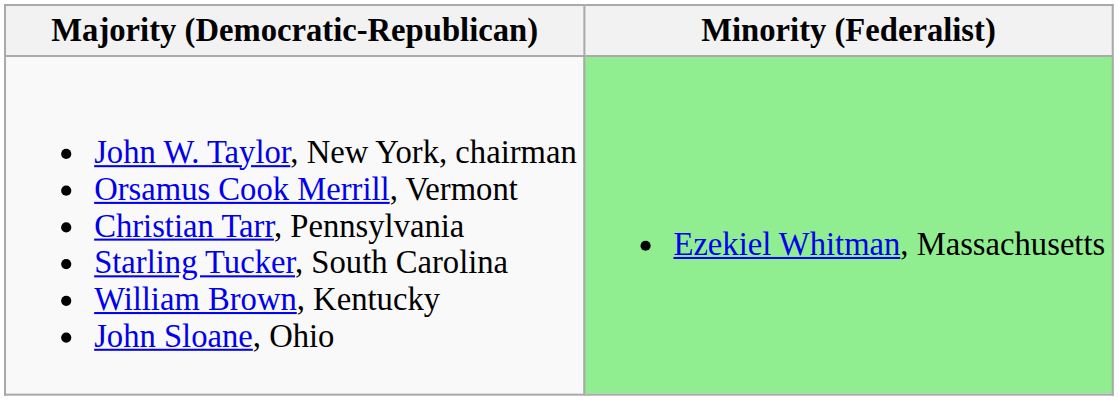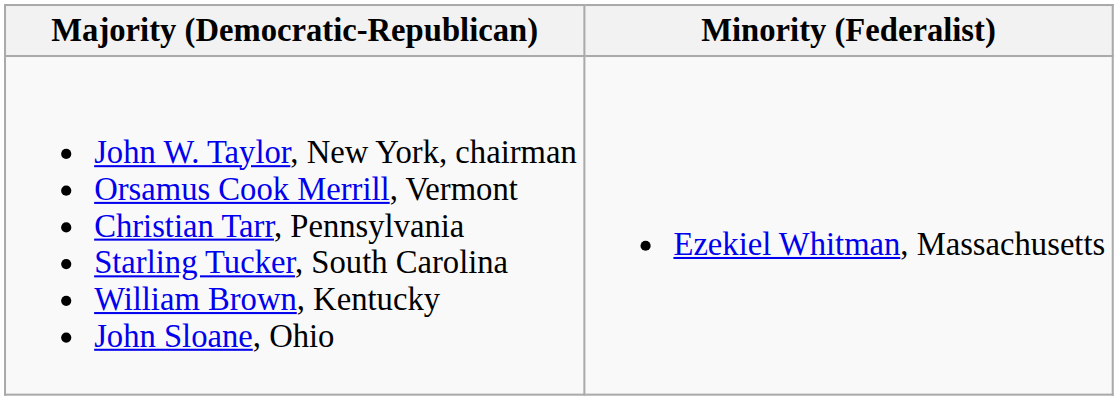row 2 | Minority (Federalist): lightgreen background -> no background
